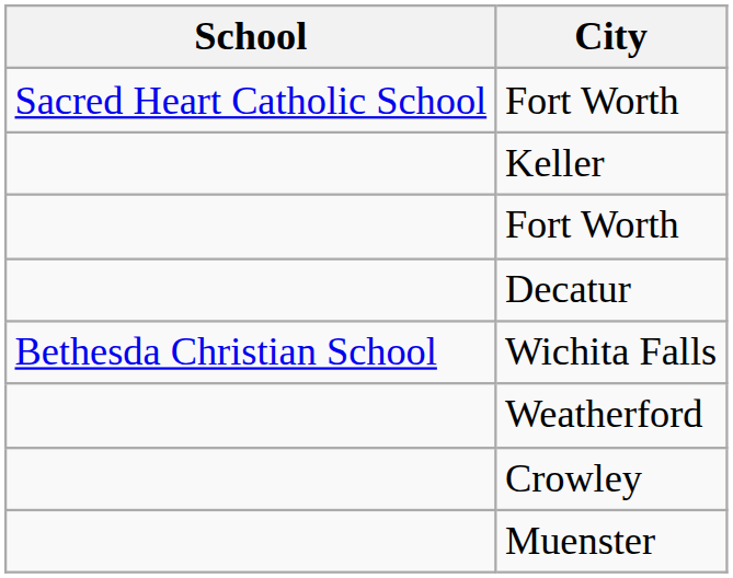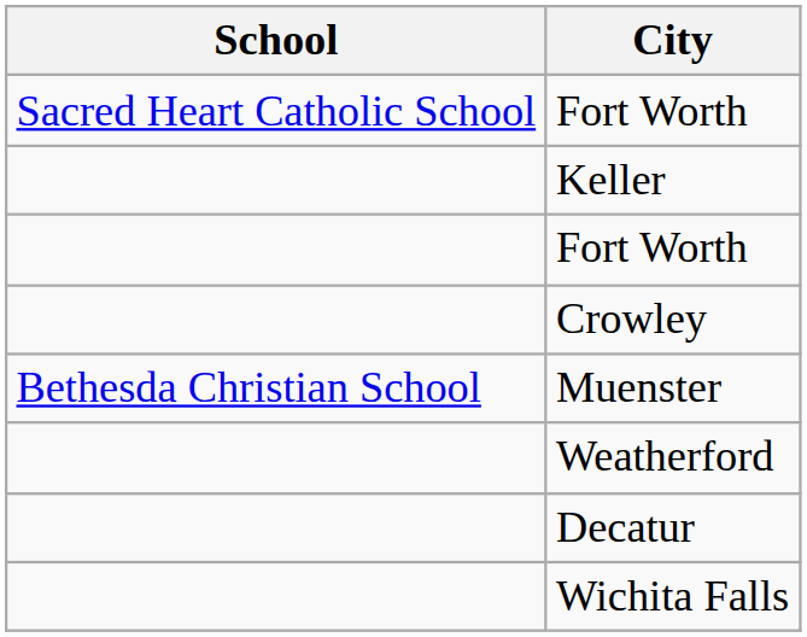row 5 | City: Decatur -> Crowley
row 6 | City: Wichita Falls -> Muenster
row 8 | City: Crowley -> Decatur
row 9 | City: Muenster -> Wichita Falls
